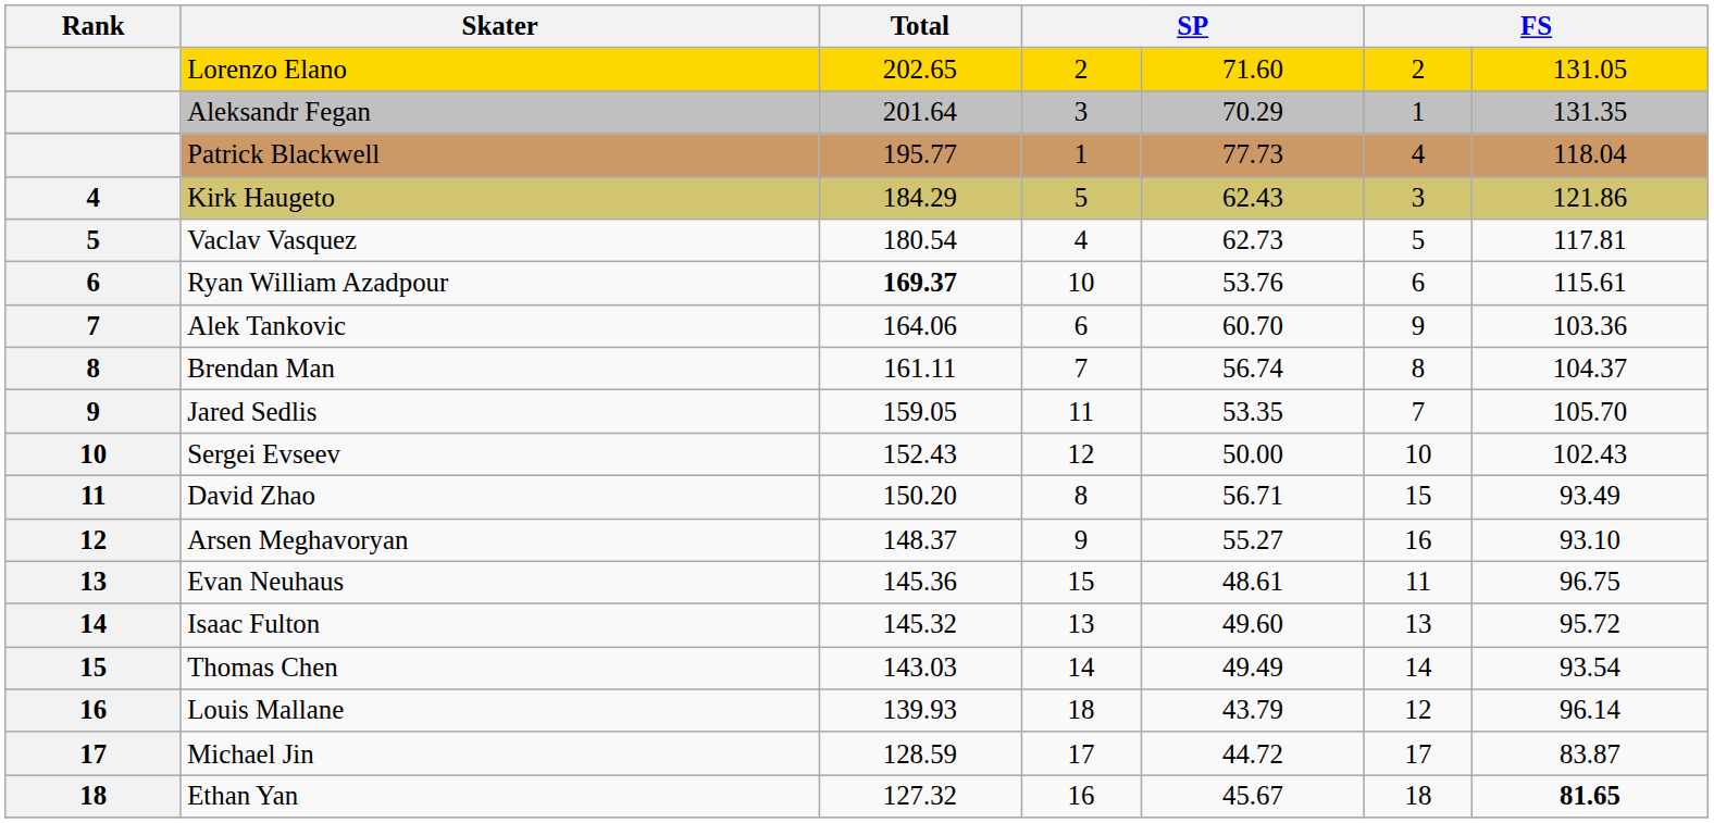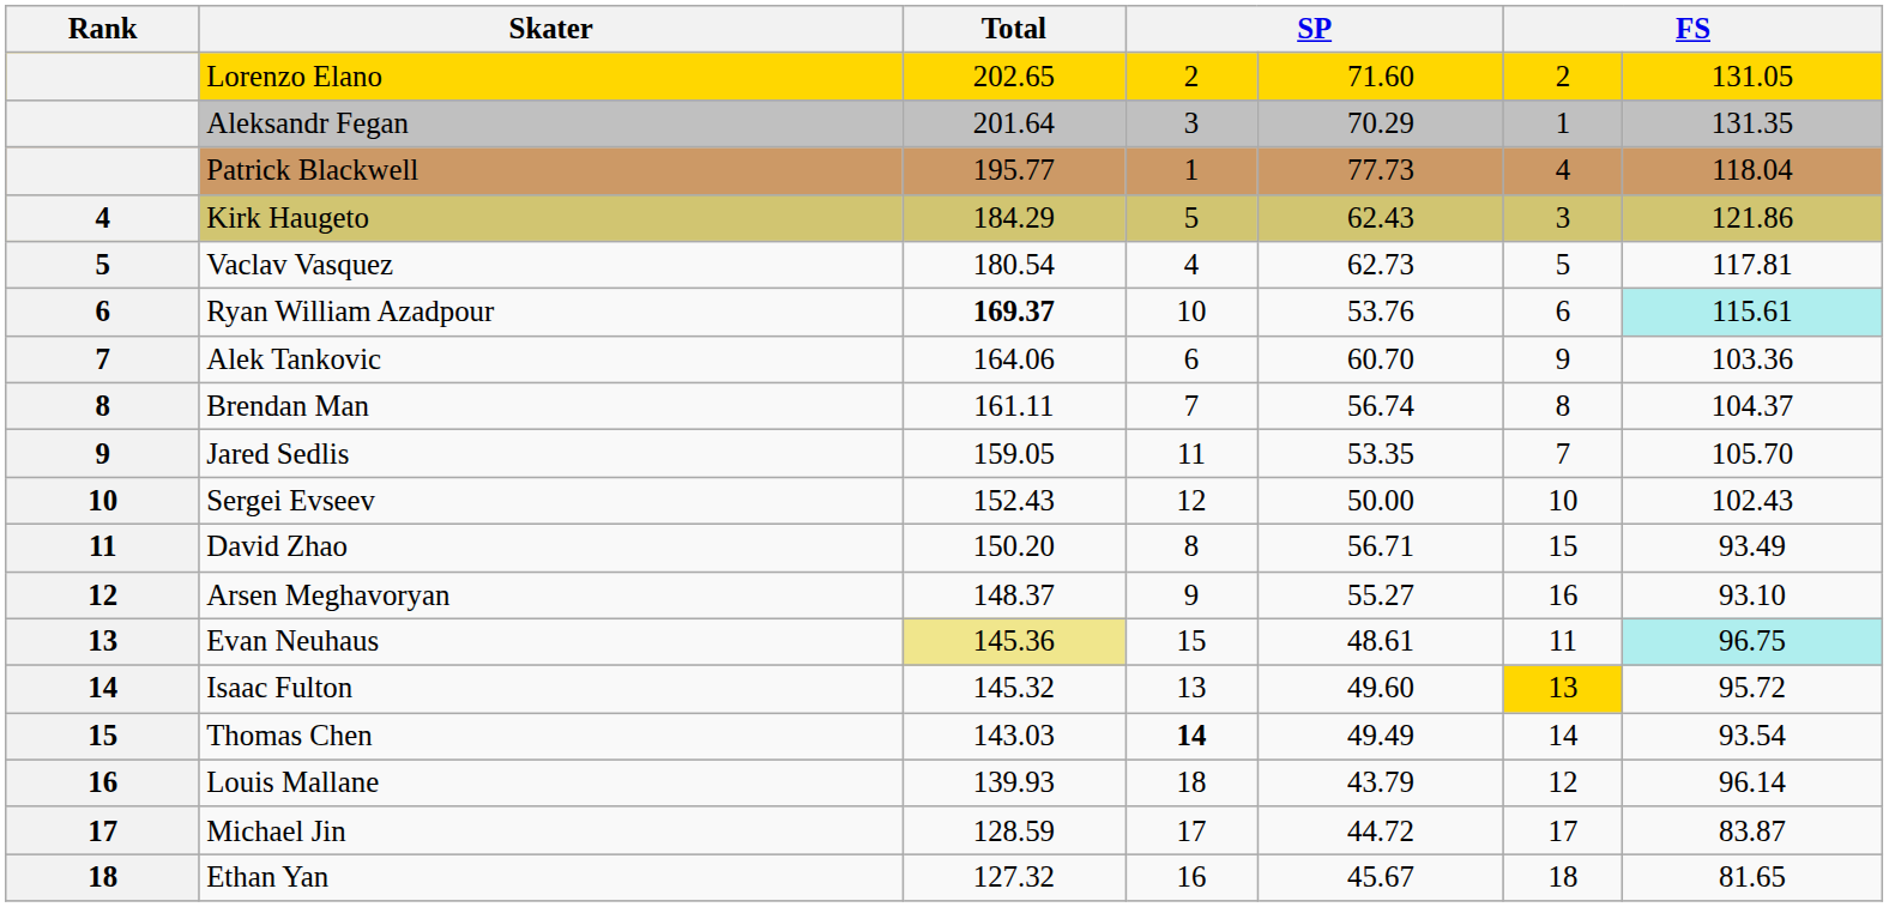Ryan William Azadpour | column 7: no background -> paleturquoise background
Evan Neuhaus | Total: no background -> khaki background
Evan Neuhaus | column 7: no background -> paleturquoise background
Isaac Fulton | column 6: no background -> gold background
Thomas Chen | column 4: normal -> bold
Ethan Yan | column 7: bold -> normal
